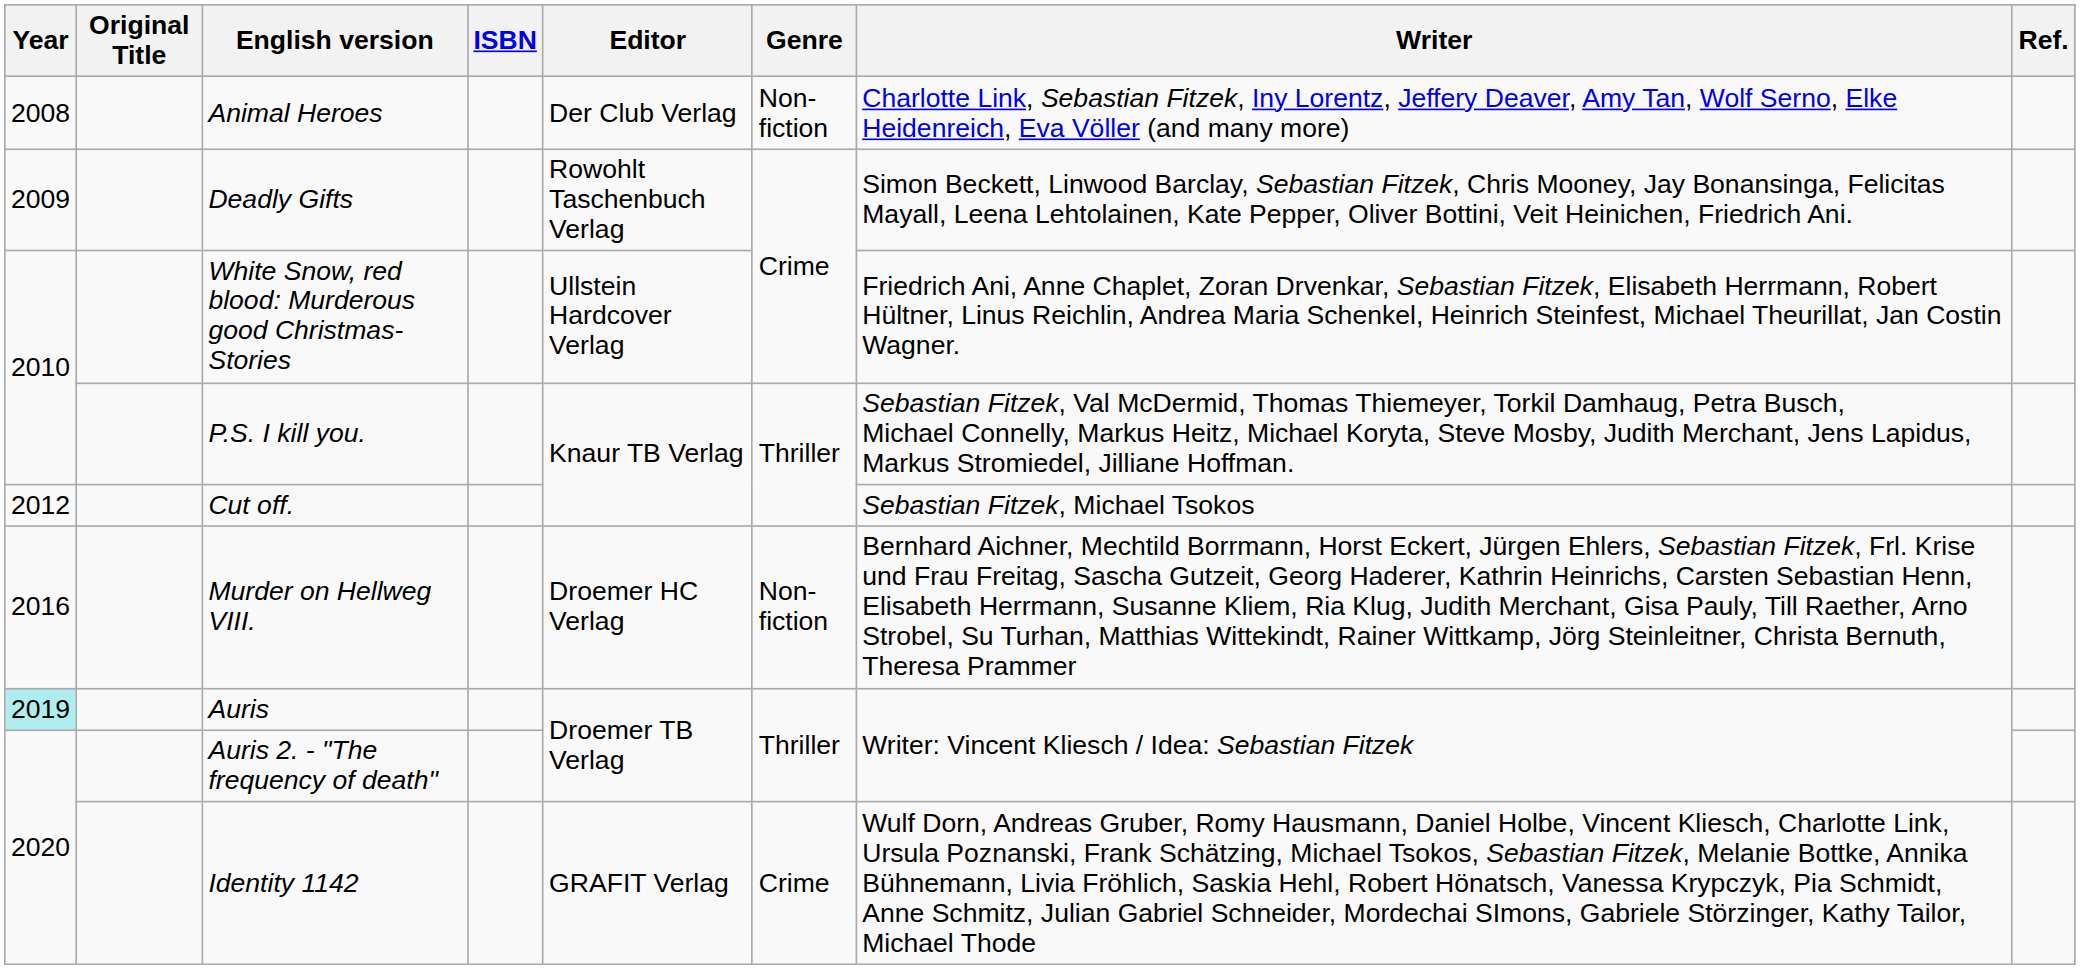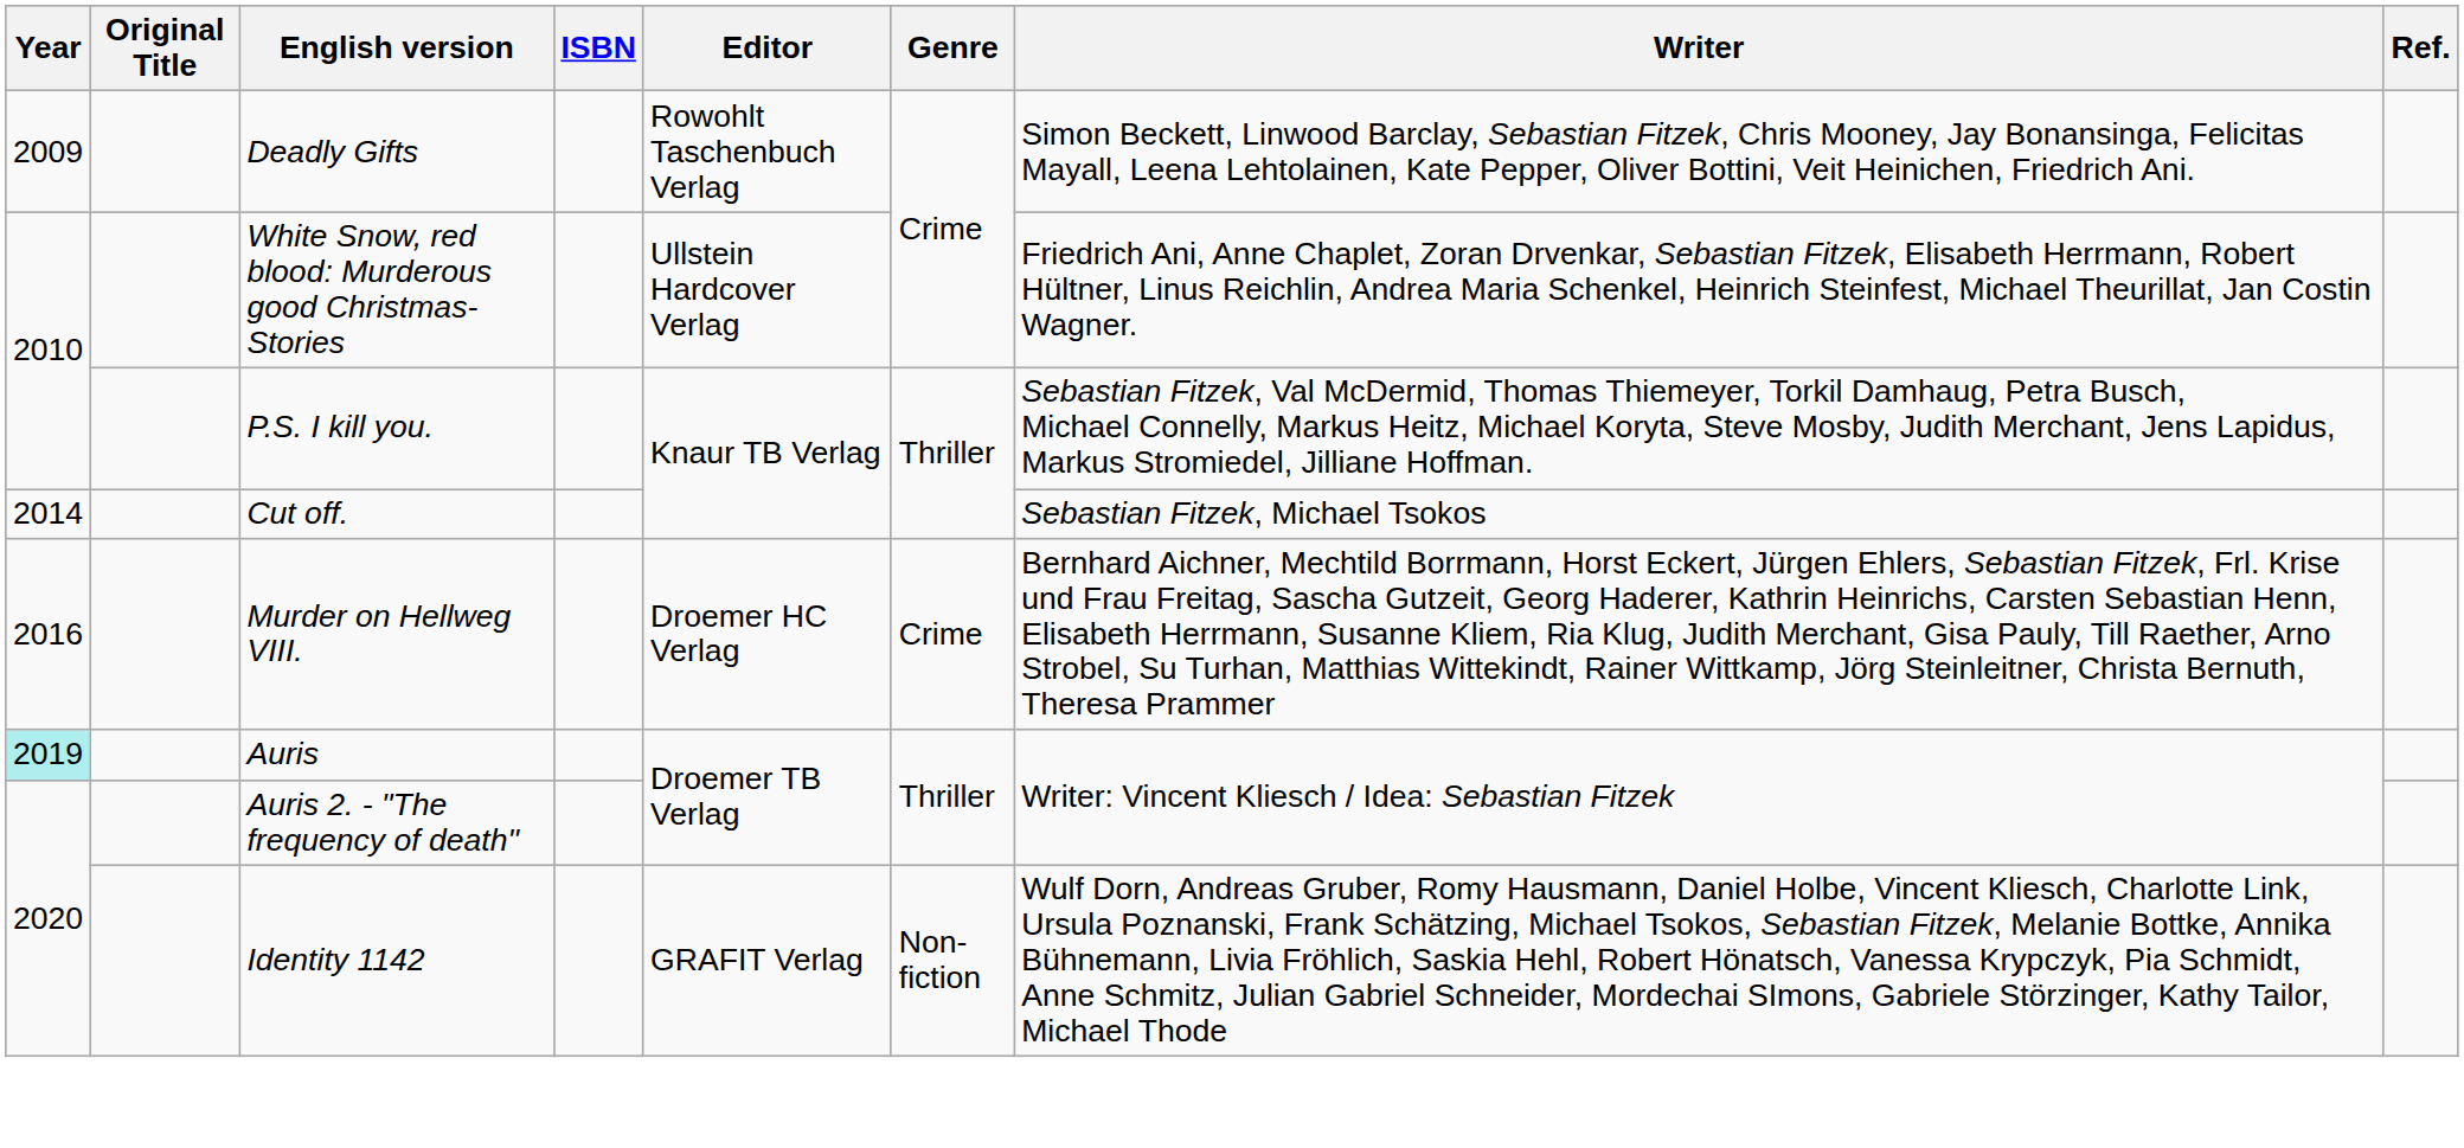- row: 2008 | Animal Heroes | Der Club Verlag | Non-fiction | Charlotte Link, Sebastian Fitzek, Iny Lorentz, Jeffery Deaver, Amy Tan, Wolf Serno, Elke Heidenreich, Eva Völler (and many more)
Cut off. | Year: 2012 -> 2014
Murder on Hellweg VIII. | Genre: Non-fiction -> Crime
Identity 1142 | Genre: Crime -> Non-fiction
